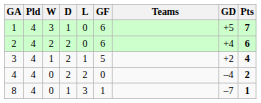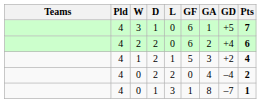columns swapped: Teams <-> GA
